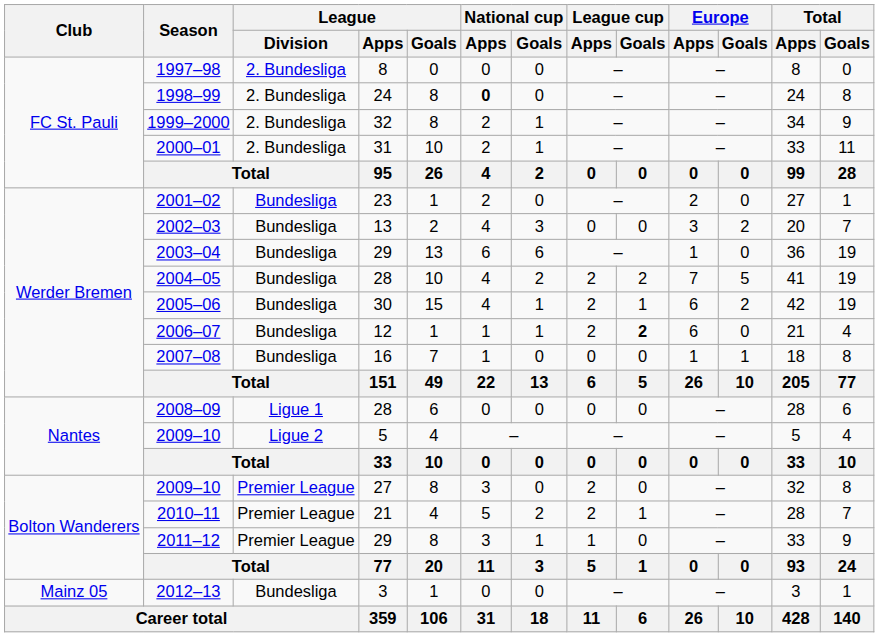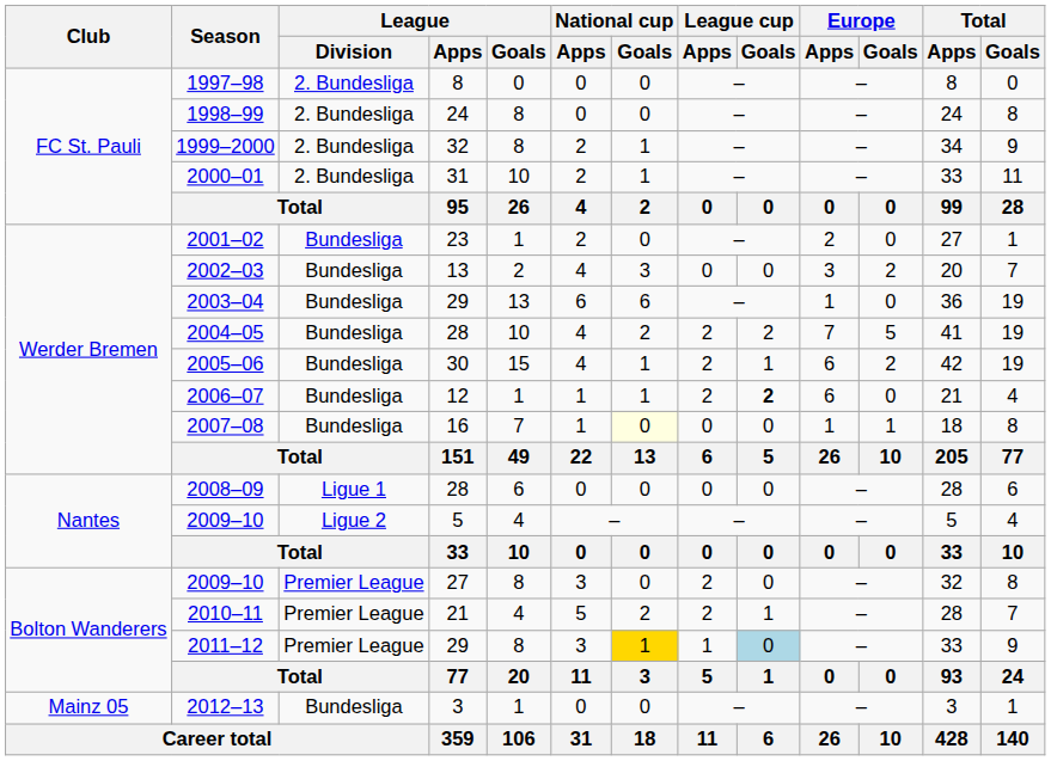1998–99 | National cup / Apps: bold -> normal
2007–08 | National cup / Goals: no background -> lightyellow background
2011–12 | National cup / Goals: no background -> gold background
2011–12 | League cup / Goals: no background -> lightblue background
